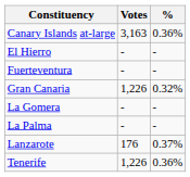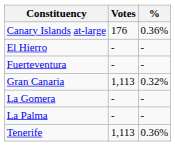Canary Islands at-large | Votes: 3,163 -> 176
Gran Canaria | Votes: 1,226 -> 1,113
- row: Lanzarote | 176 | 0.37%
Tenerife | Votes: 1,226 -> 1,113
